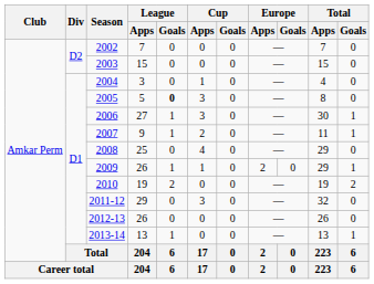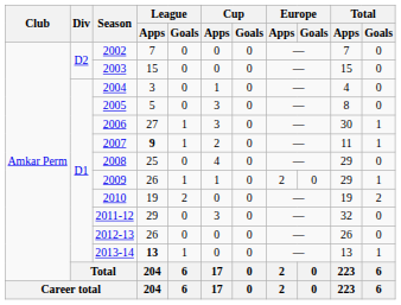2005 | League / Goals: bold -> normal
2007 | League / Apps: normal -> bold
2013-14 | League / Apps: normal -> bold
